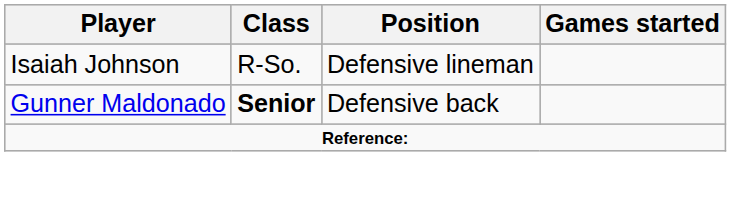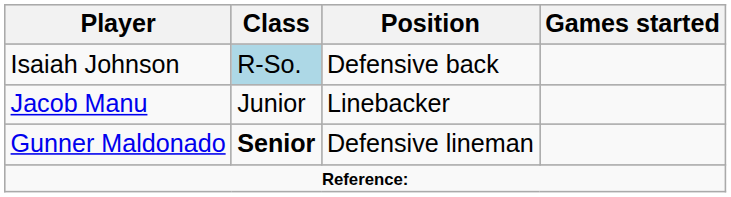Isaiah Johnson | Class: no background -> lightblue background
Isaiah Johnson | Position: Defensive lineman -> Defensive back
+ row: Jacob Manu | Junior | Linebacker
Gunner Maldonado | Position: Defensive back -> Defensive lineman
